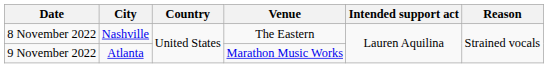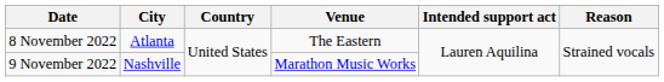8 November 2022 | City: Nashville -> Atlanta
9 November 2022 | City: Atlanta -> Nashville
